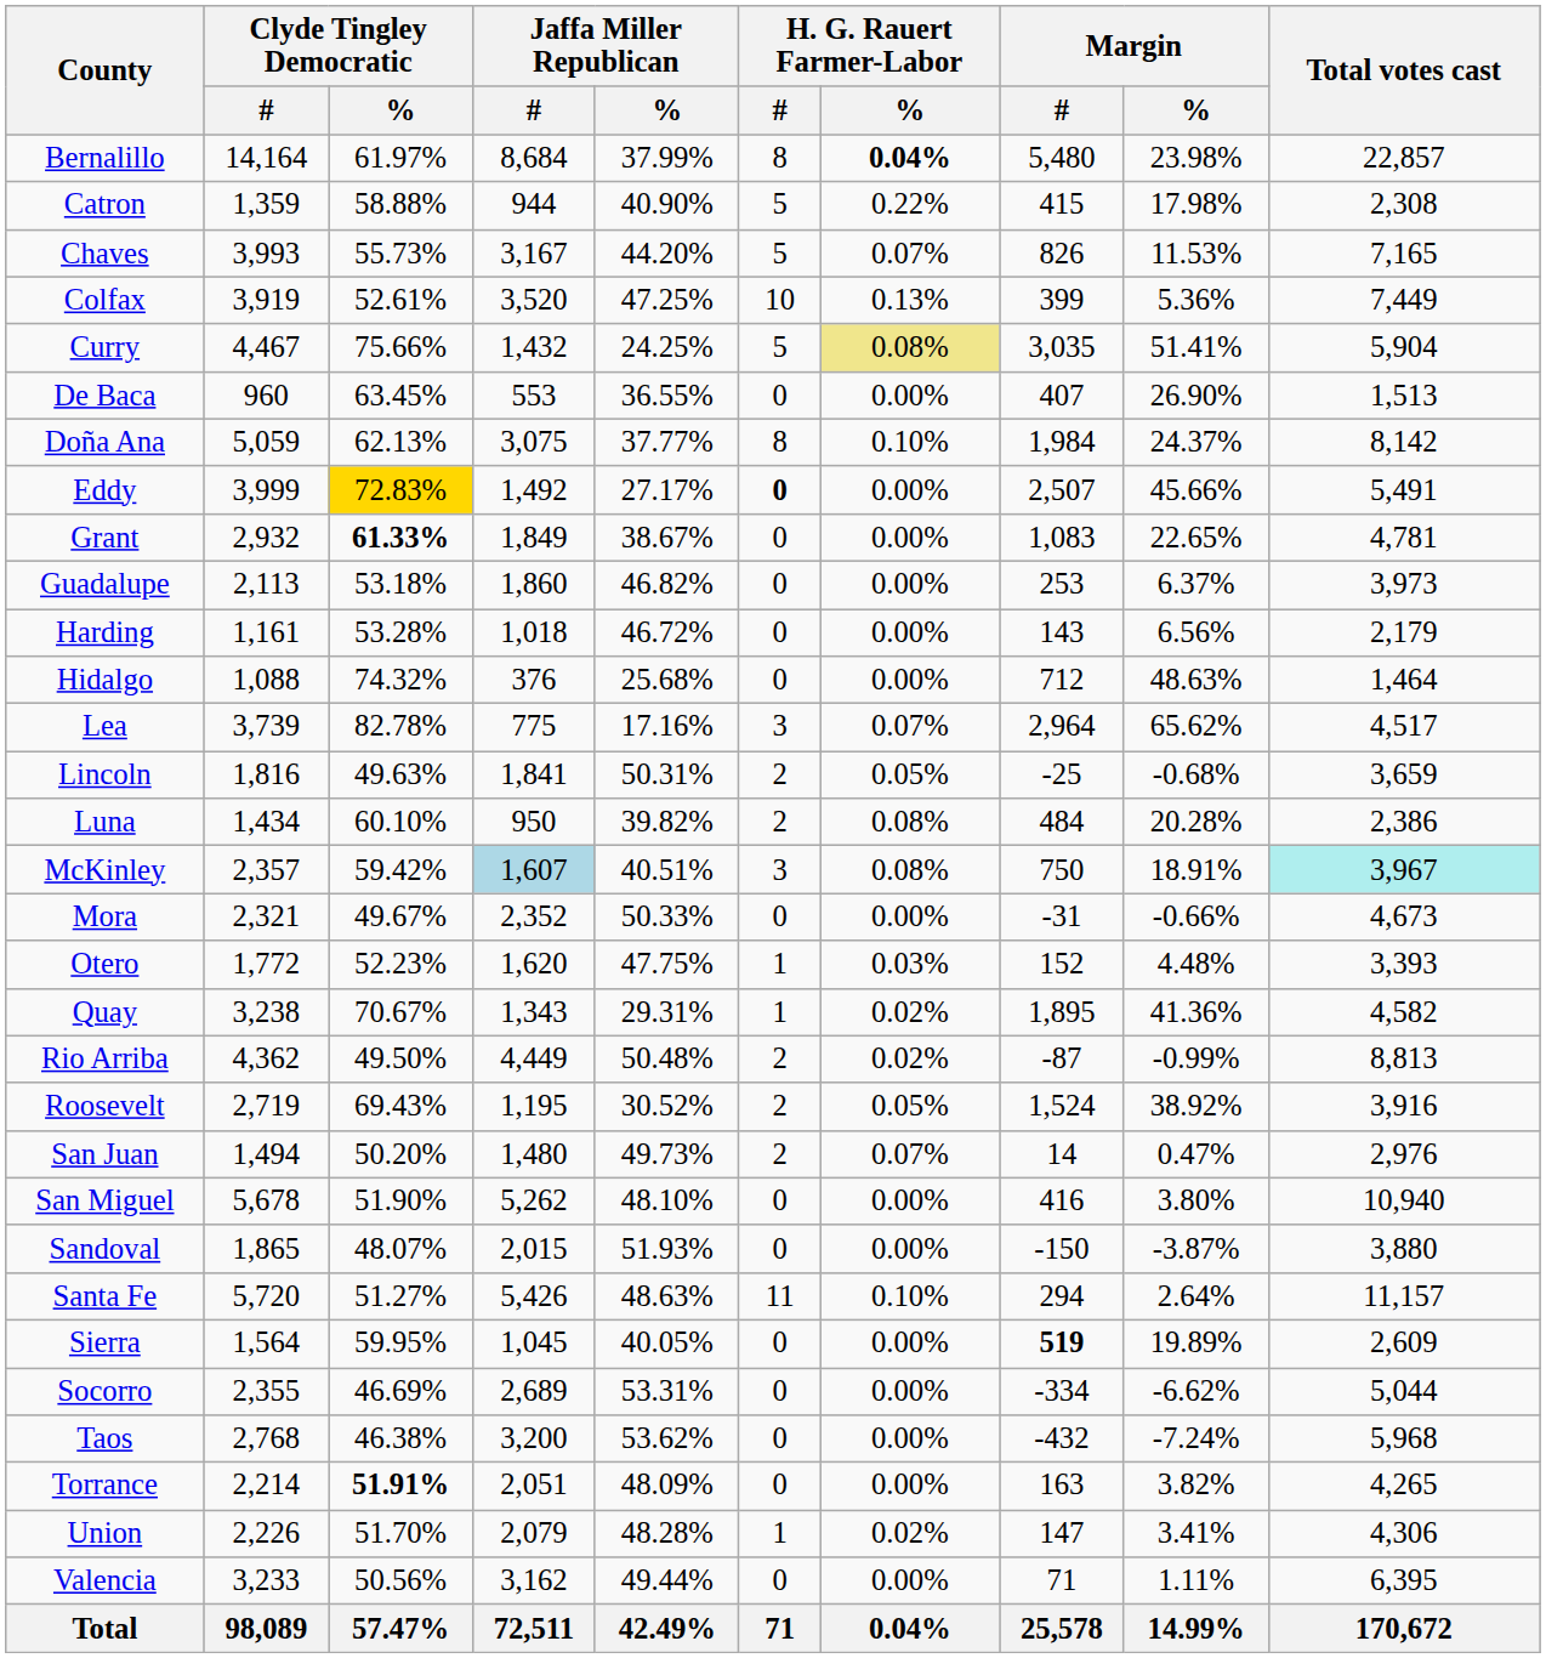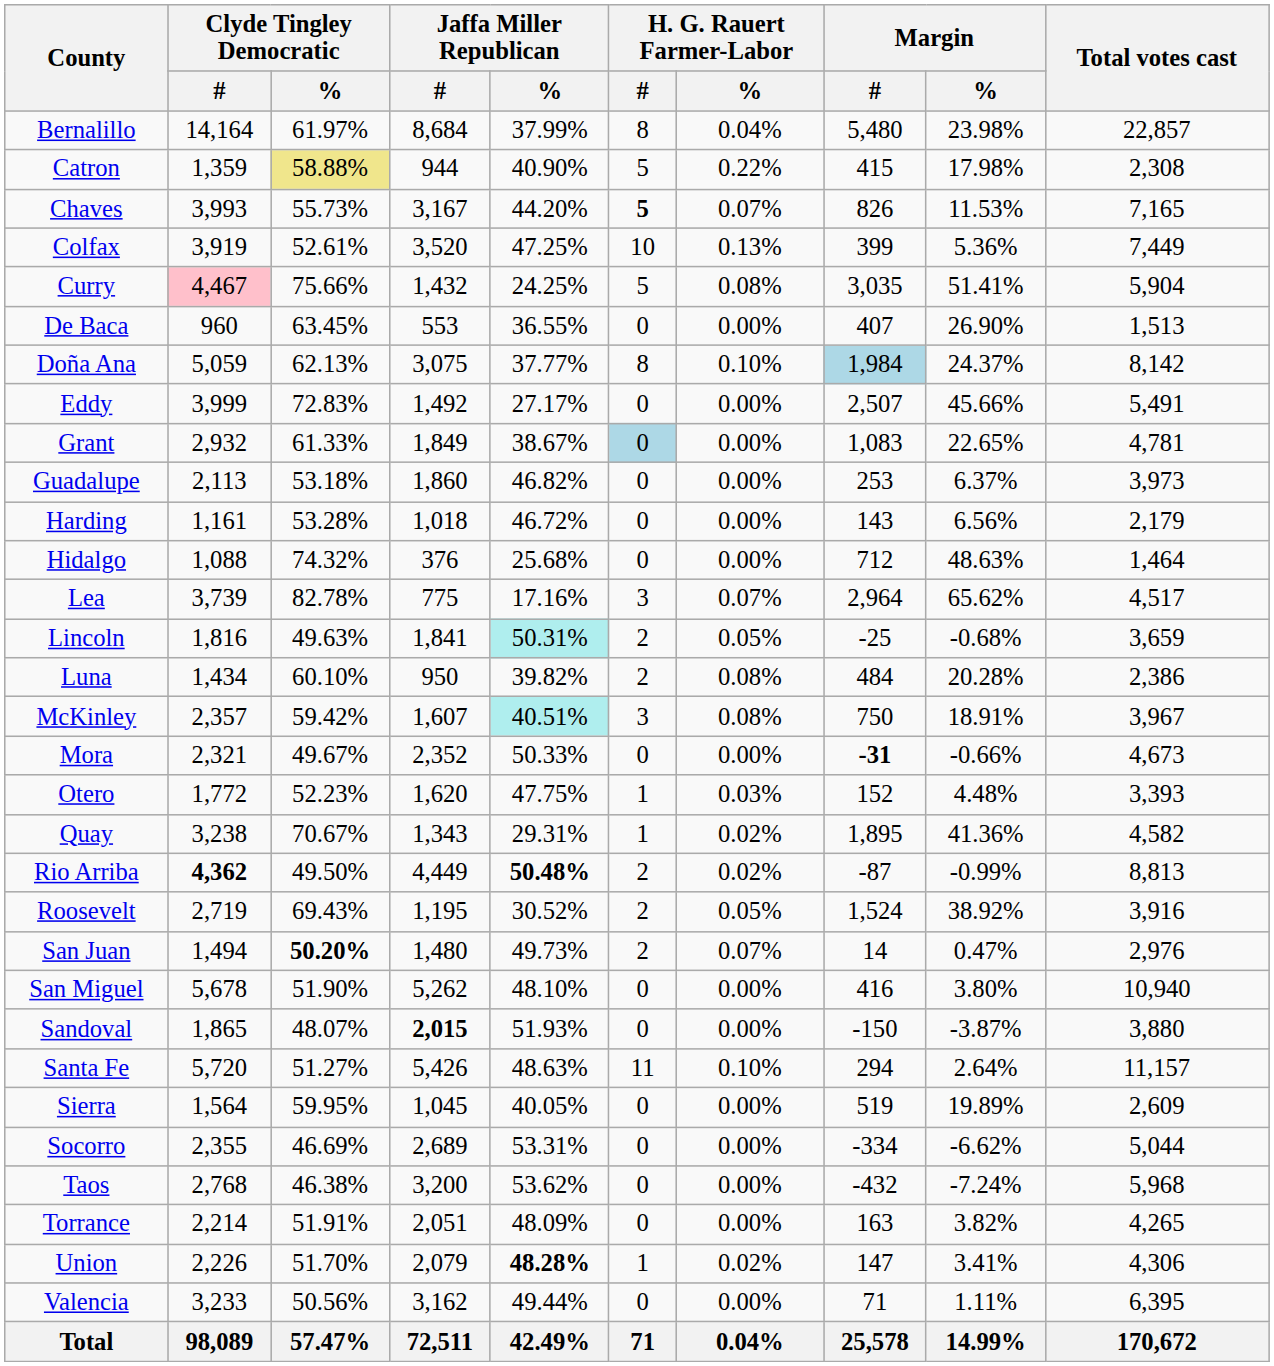Bernalillo | H. G. Rauert Farmer-Labor / %: bold -> normal
Catron | Clyde Tingley Democratic / %: no background -> khaki background
Chaves | H. G. Rauert Farmer-Labor / #: normal -> bold
Curry | Clyde Tingley Democratic / #: no background -> pink background
Curry | H. G. Rauert Farmer-Labor / %: khaki background -> no background
Doña Ana | Margin / #: no background -> lightblue background
Eddy | Clyde Tingley Democratic / %: gold background -> no background
Eddy | H. G. Rauert Farmer-Labor / #: bold -> normal
Grant | Clyde Tingley Democratic / %: bold -> normal
Grant | H. G. Rauert Farmer-Labor / #: no background -> lightblue background
Lincoln | Jaffa Miller Republican / %: no background -> paleturquoise background
McKinley | Jaffa Miller Republican / #: lightblue background -> no background
McKinley | Jaffa Miller Republican / %: no background -> paleturquoise background
McKinley | Total votes cast: paleturquoise background -> no background
Mora | Margin / #: normal -> bold
Rio Arriba | Clyde Tingley Democratic / #: normal -> bold
Rio Arriba | Jaffa Miller Republican / %: normal -> bold
San Juan | Clyde Tingley Democratic / %: normal -> bold
Sandoval | Jaffa Miller Republican / #: normal -> bold
Sierra | Margin / #: bold -> normal
Torrance | Clyde Tingley Democratic / %: bold -> normal
Union | Jaffa Miller Republican / %: normal -> bold
